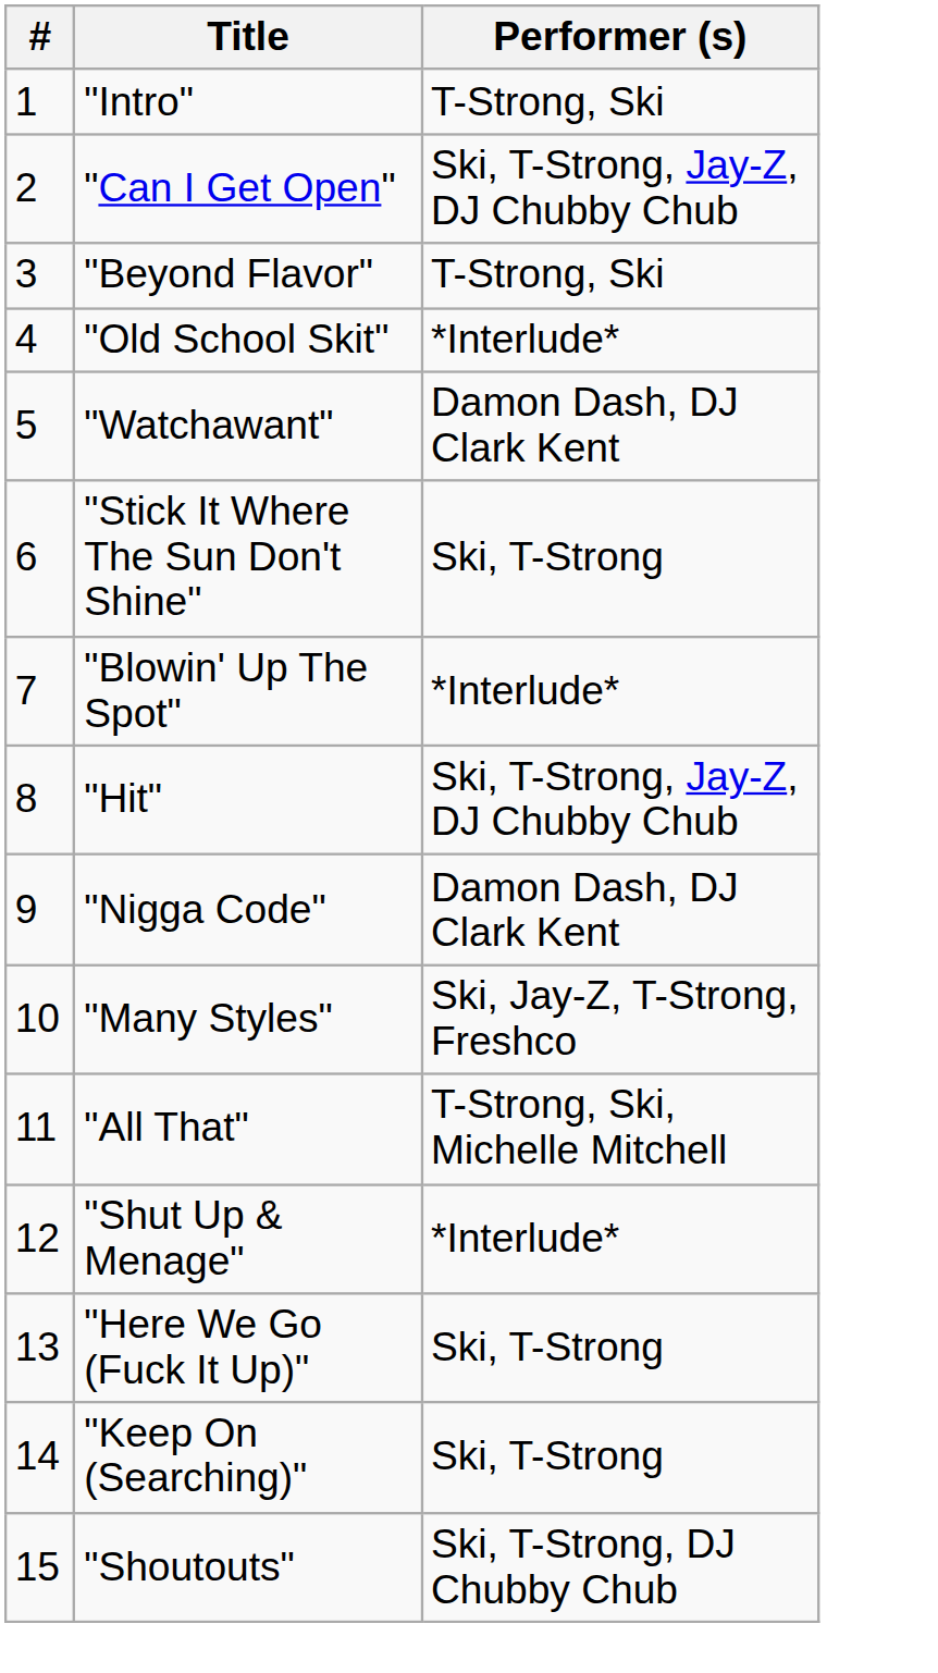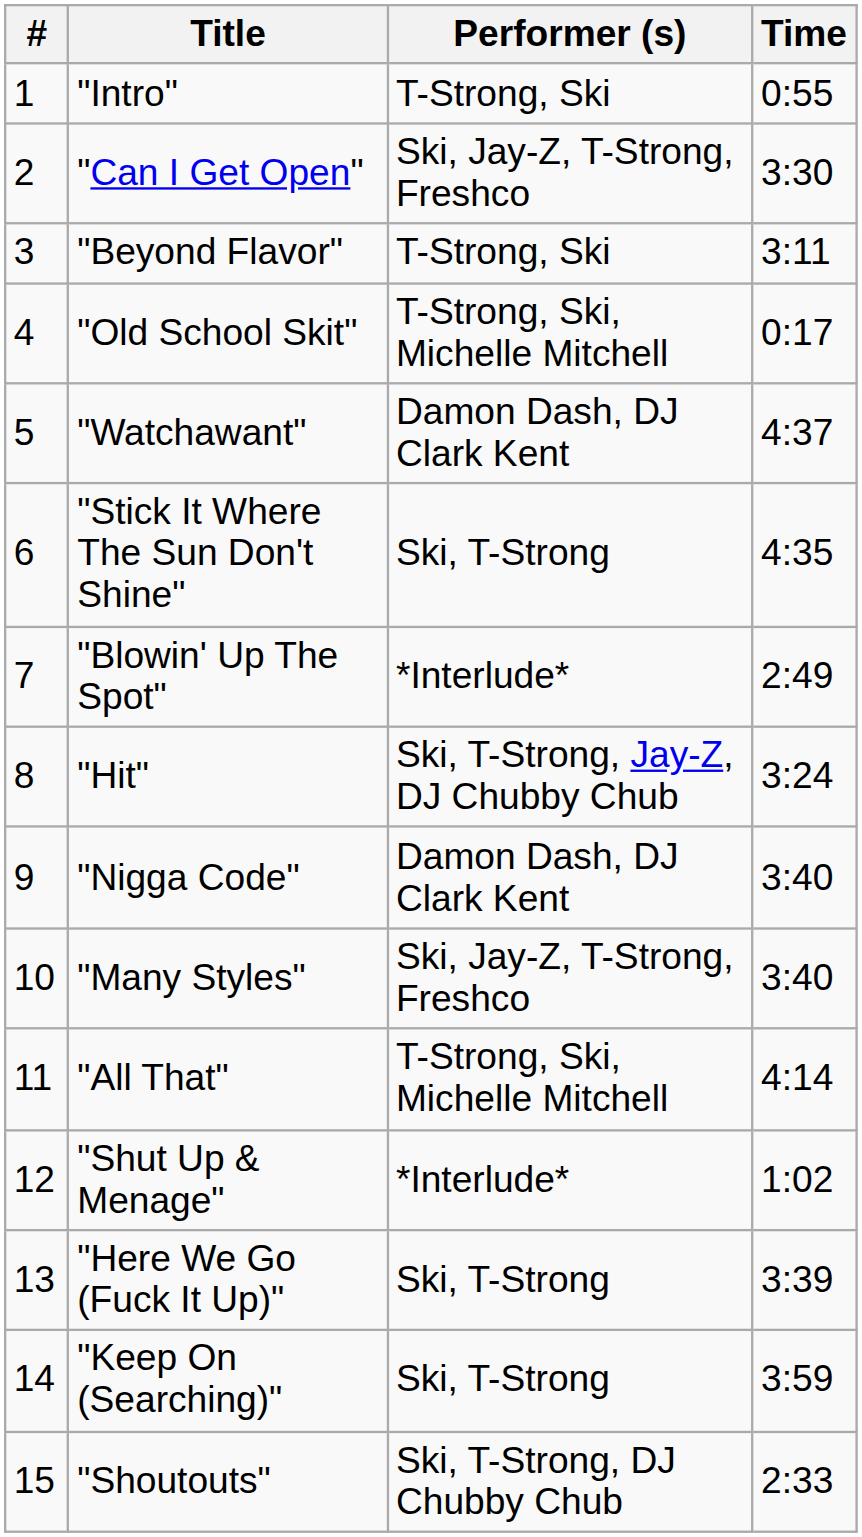+ column: Time | 0:55 | 3:30 | 3:11 | 0:17 | 4:37 | 4:35 | 2:49 | 3:24 | 3:40 | 3:40 | 4:14 | 1:02 | 3:39 | 3:59 | 2:33
"Can I Get Open" | Performer (s): Ski, T-Strong, Jay-Z, DJ Chubby Chub -> Ski, Jay-Z, T-Strong, Freshco
"Old School Skit" | Performer (s): *Interlude* -> T-Strong, Ski, Michelle Mitchell
